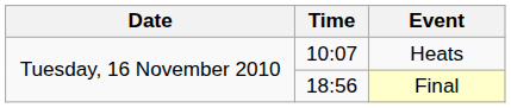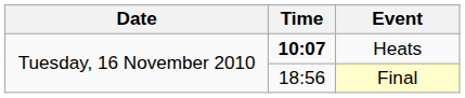Heats | Time: normal -> bold
